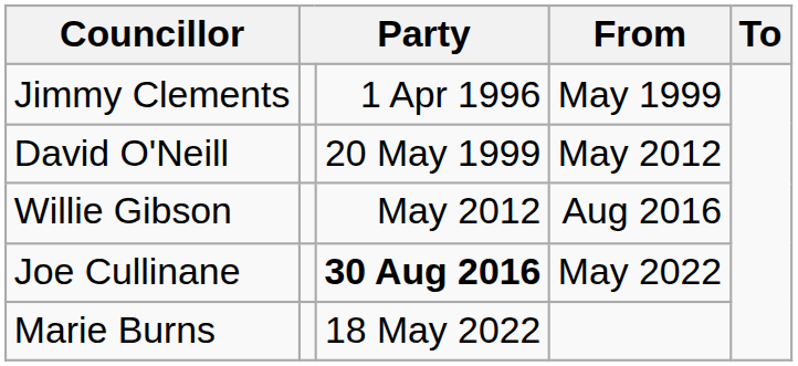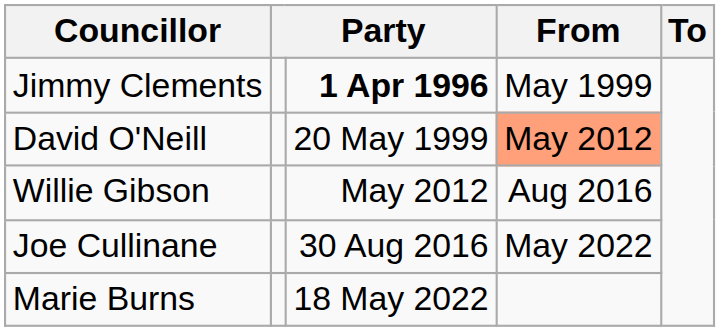Jimmy Clements | column 3: normal -> bold
David O'Neill | From: no background -> lightsalmon background
Joe Cullinane | column 3: bold -> normal
